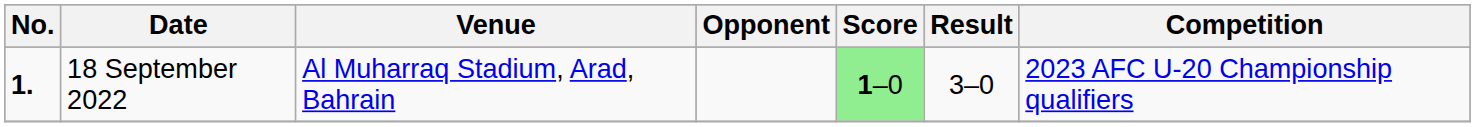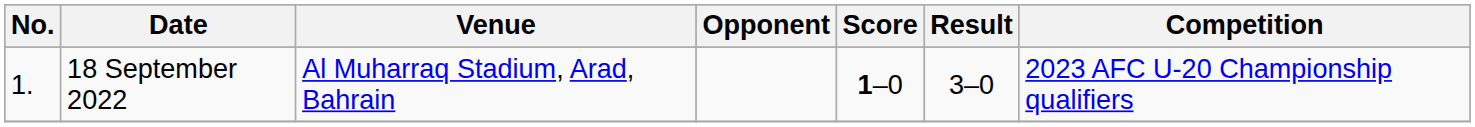18 September 2022 | No.: bold -> normal
18 September 2022 | Score: lightgreen background -> no background
